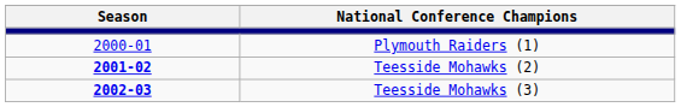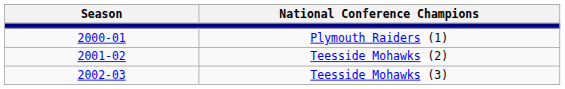Teesside Mohawks (2) | Season: bold -> normal
Teesside Mohawks (3) | Season: bold -> normal
